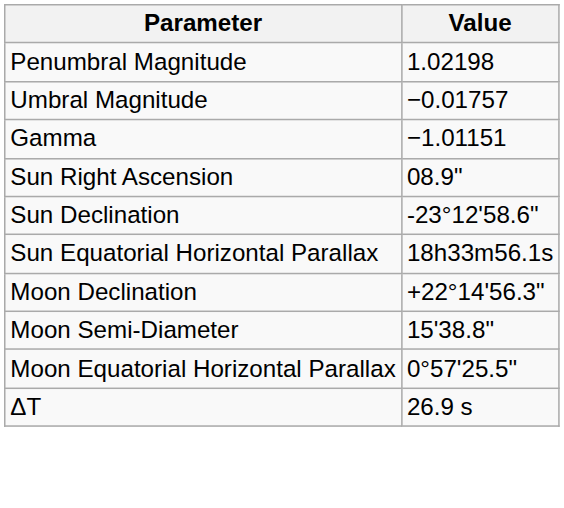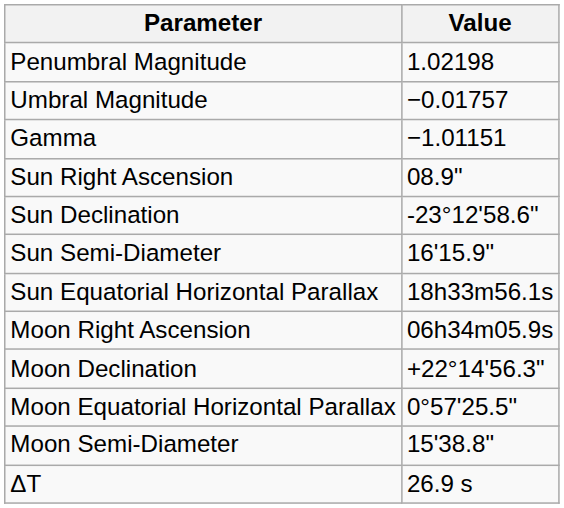+ row: Sun Semi-Diameter | 16'15.9"
+ row: Moon Right Ascension | 06h34m05.9s
rows swapped: Moon Semi-Diameter <-> Moon Equatorial Horizontal Parallax
